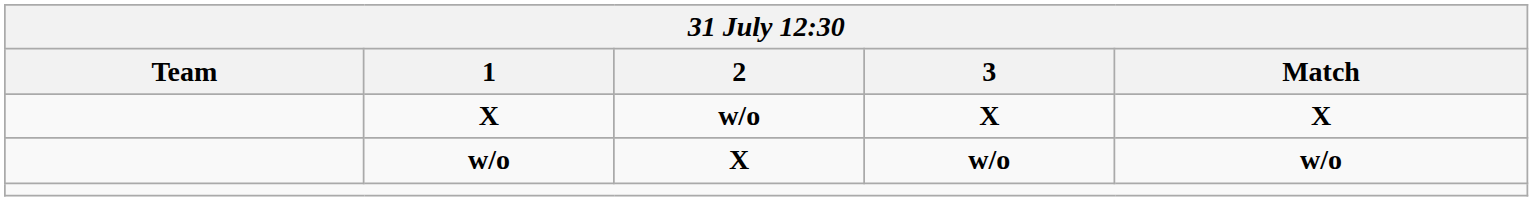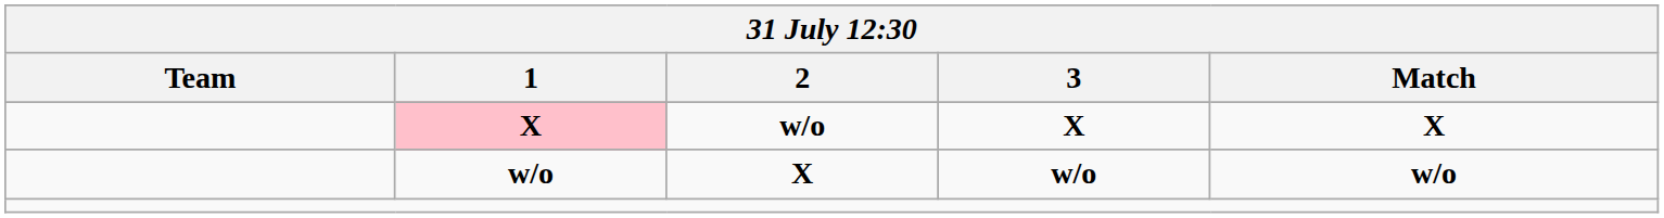row 3 | 1: no background -> pink background
